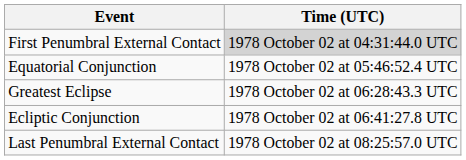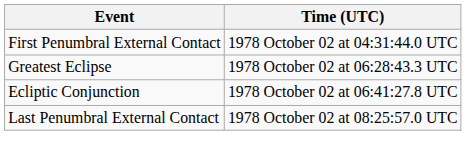First Penumbral External Contact | Time (UTC): lightgrey background -> no background
- row: Equatorial Conjunction | 1978 October 02 at 05:46:52.4 UTC
